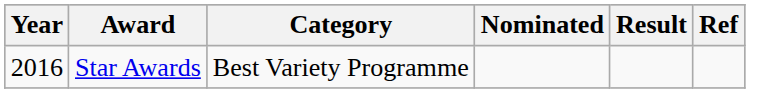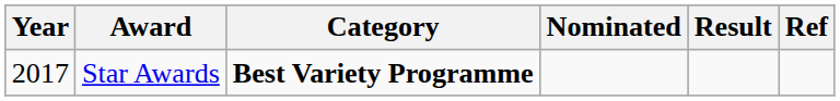Star Awards | Year: 2016 -> 2017
Star Awards | Category: normal -> bold
